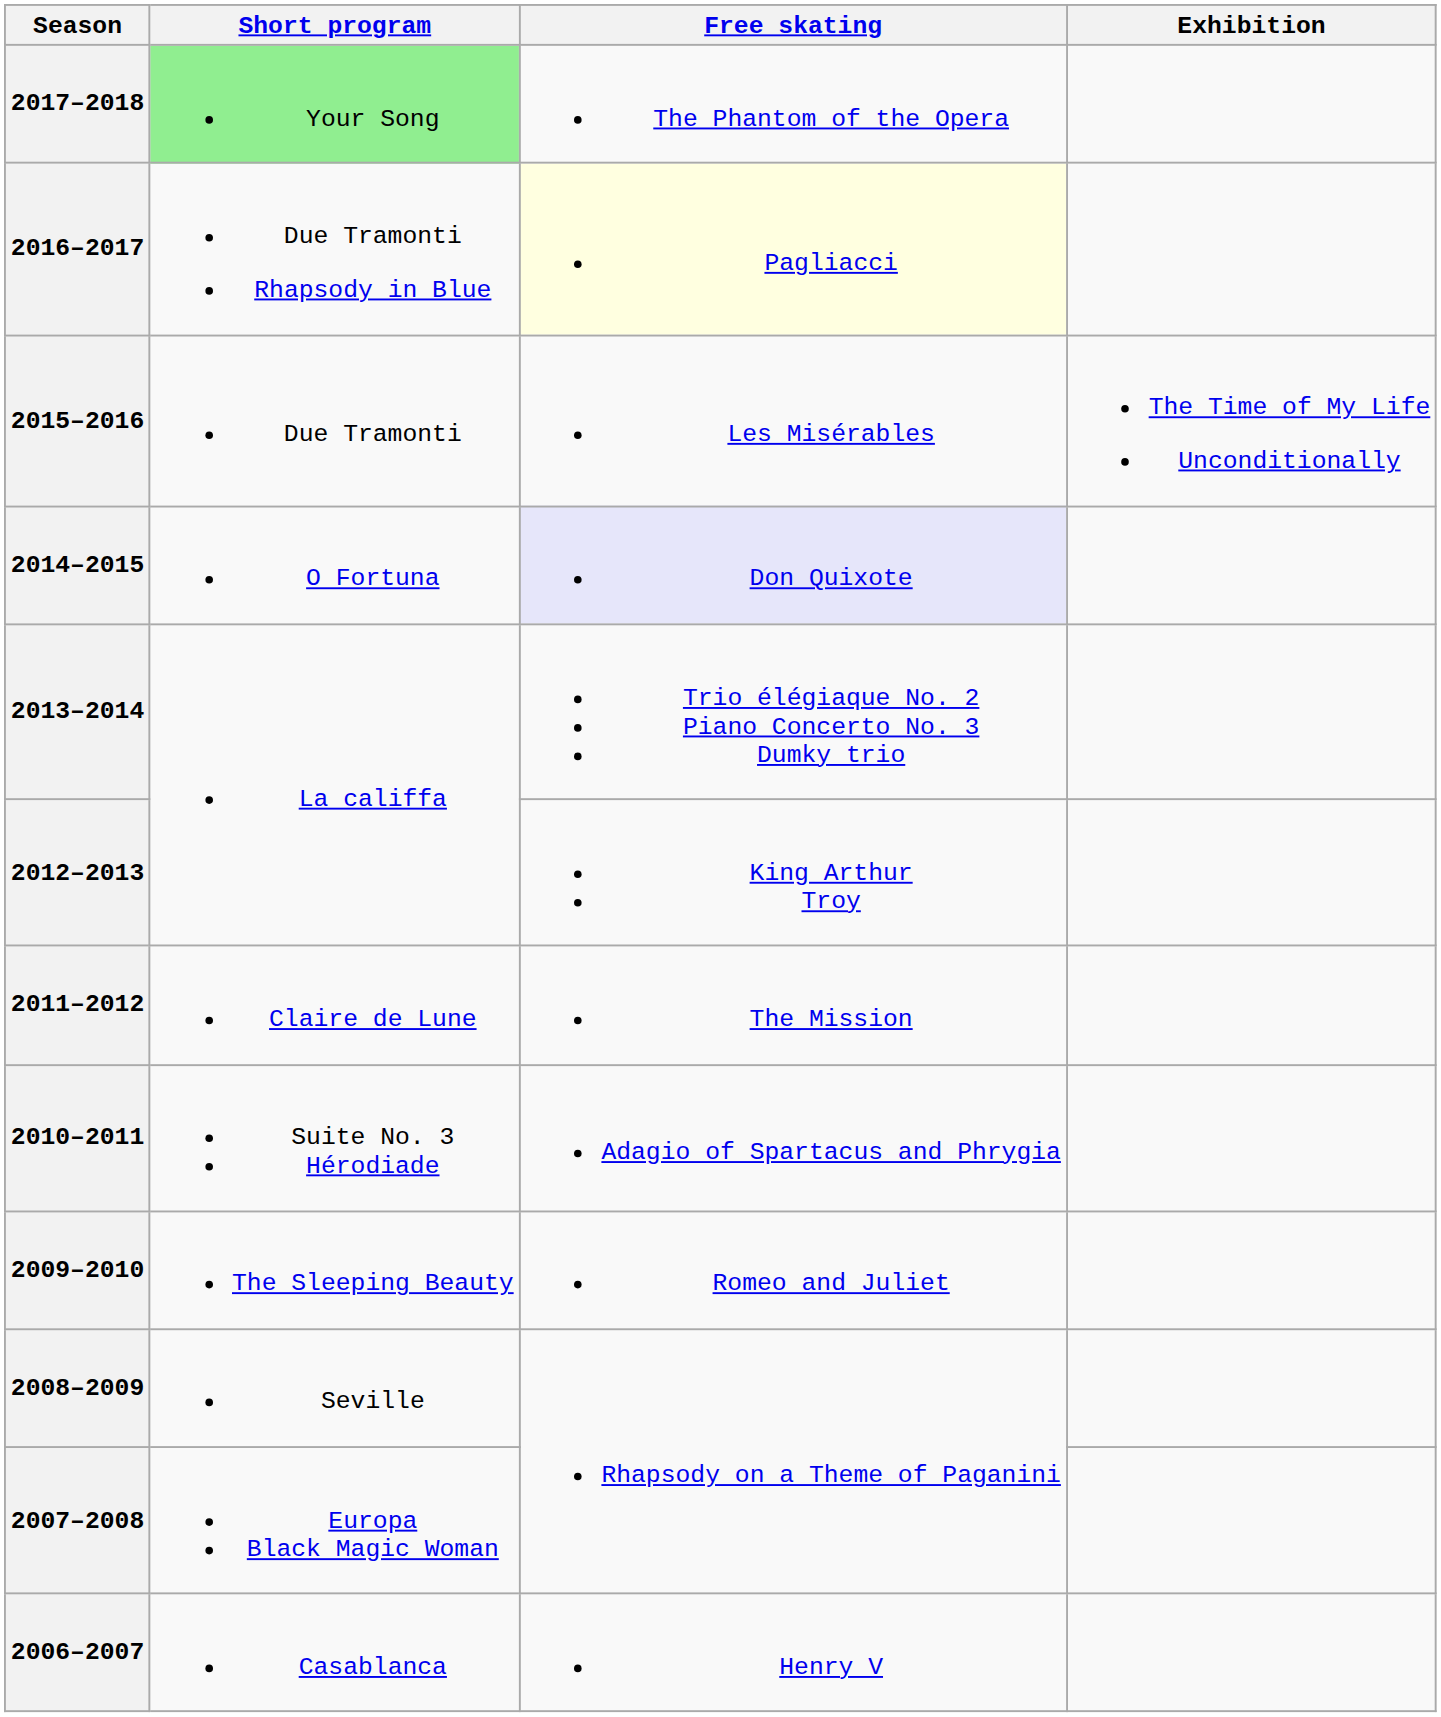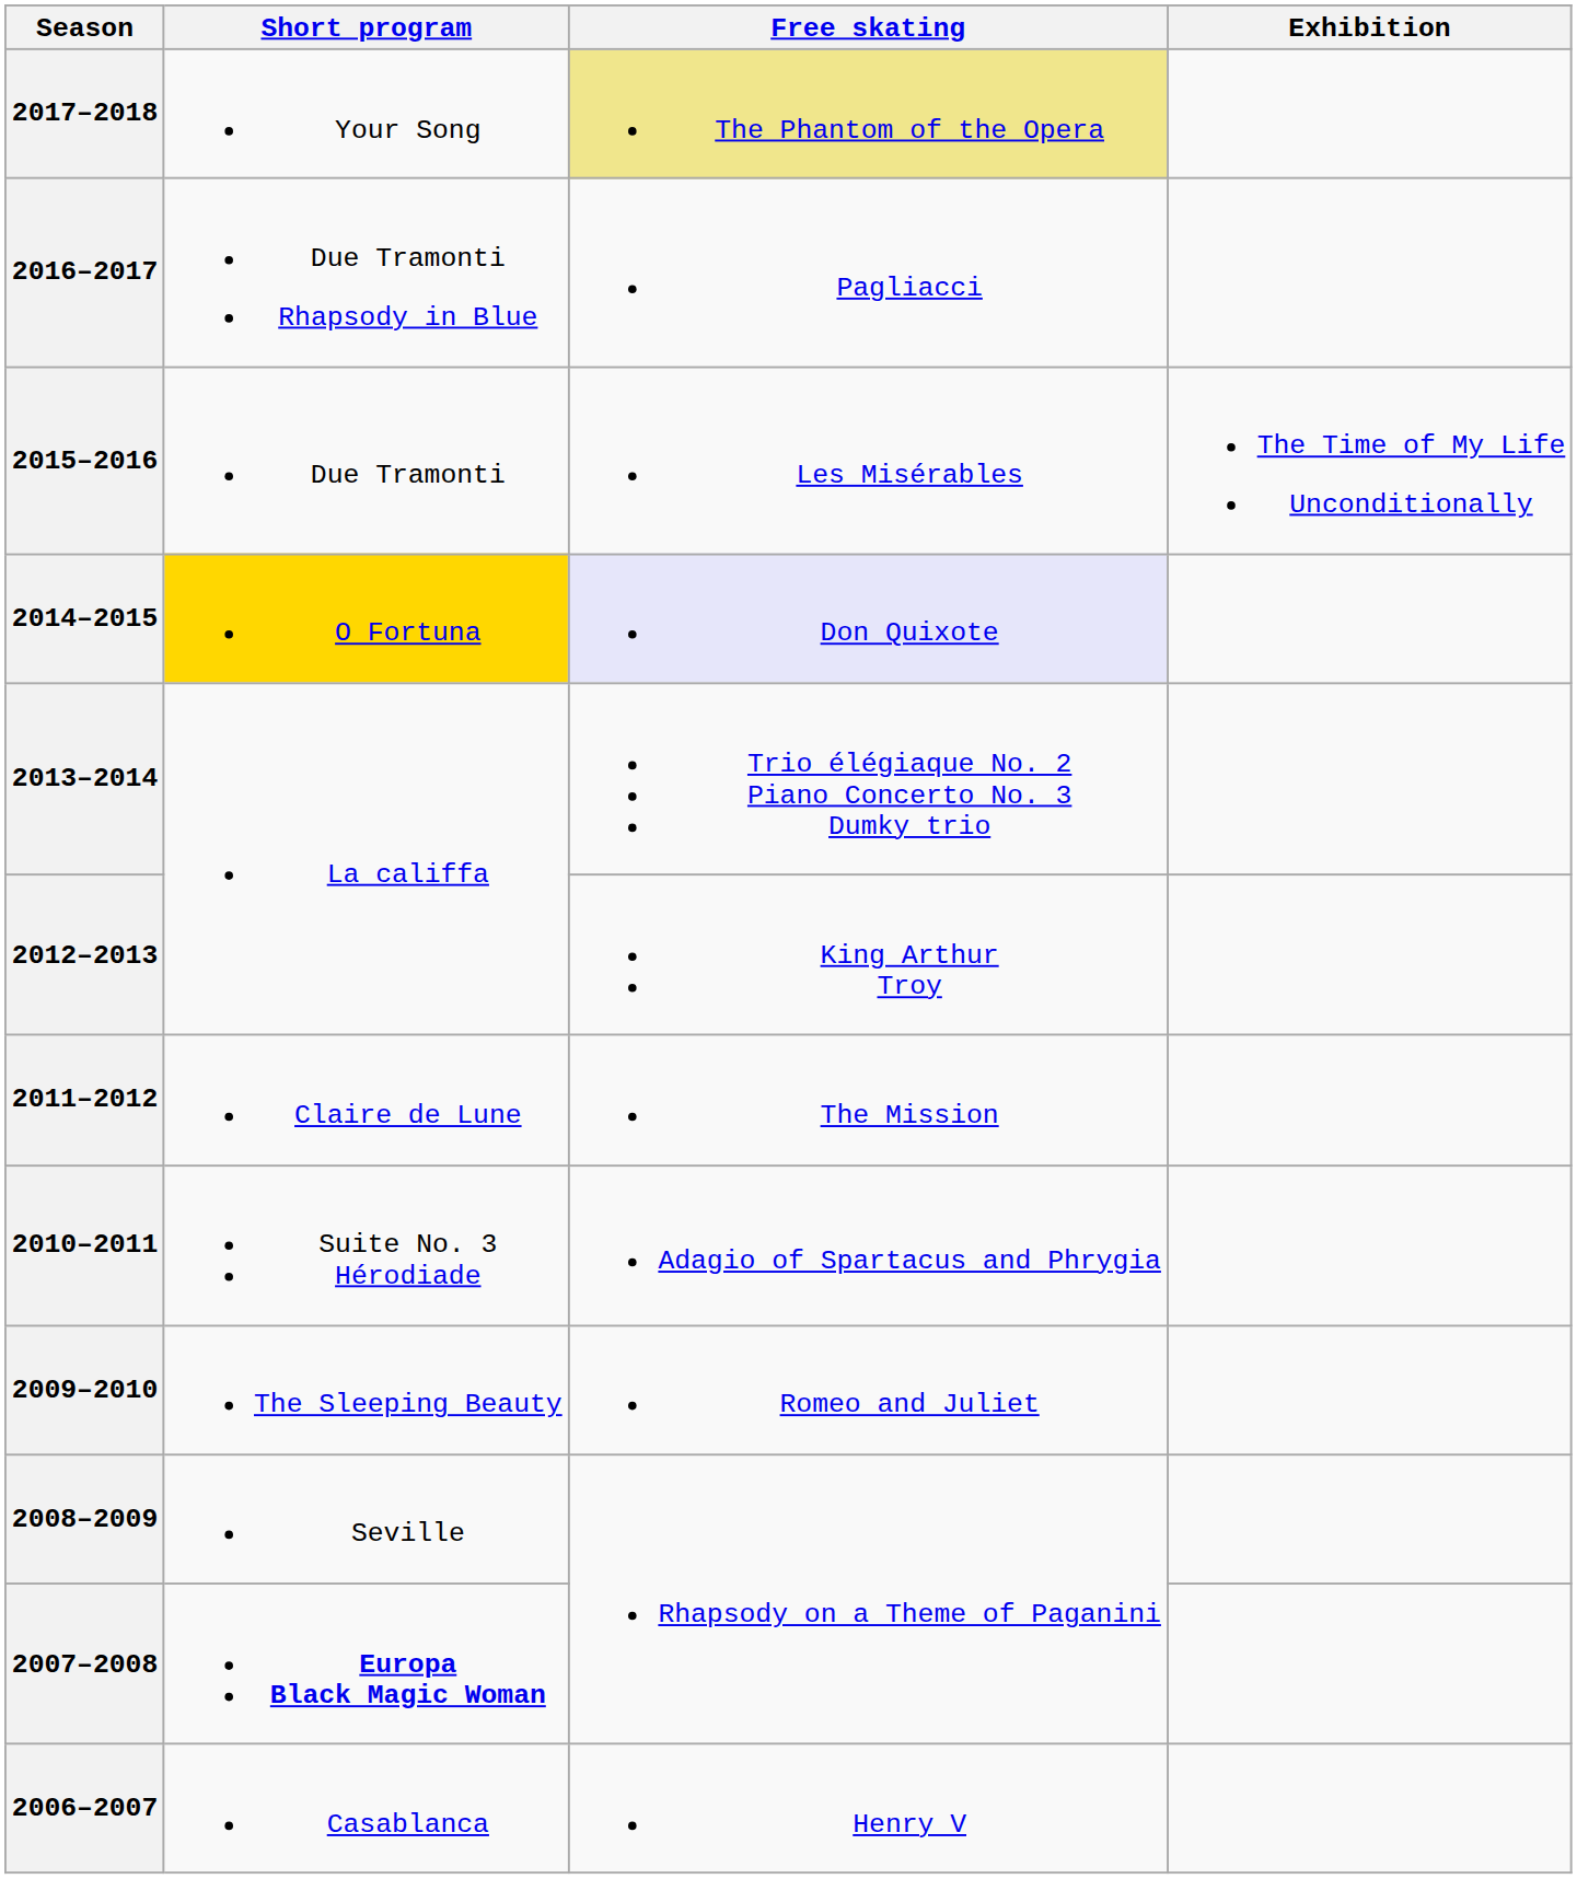2017–2018 | Short program: lightgreen background -> no background
2017–2018 | Free skating: no background -> khaki background
2016–2017 | Free skating: lightyellow background -> no background
2014–2015 | Short program: no background -> gold background
2007–2008 | Short program: normal -> bold
